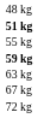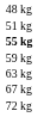51 kg | column 1: bold -> normal
55 kg | column 1: normal -> bold
59 kg | column 1: bold -> normal
